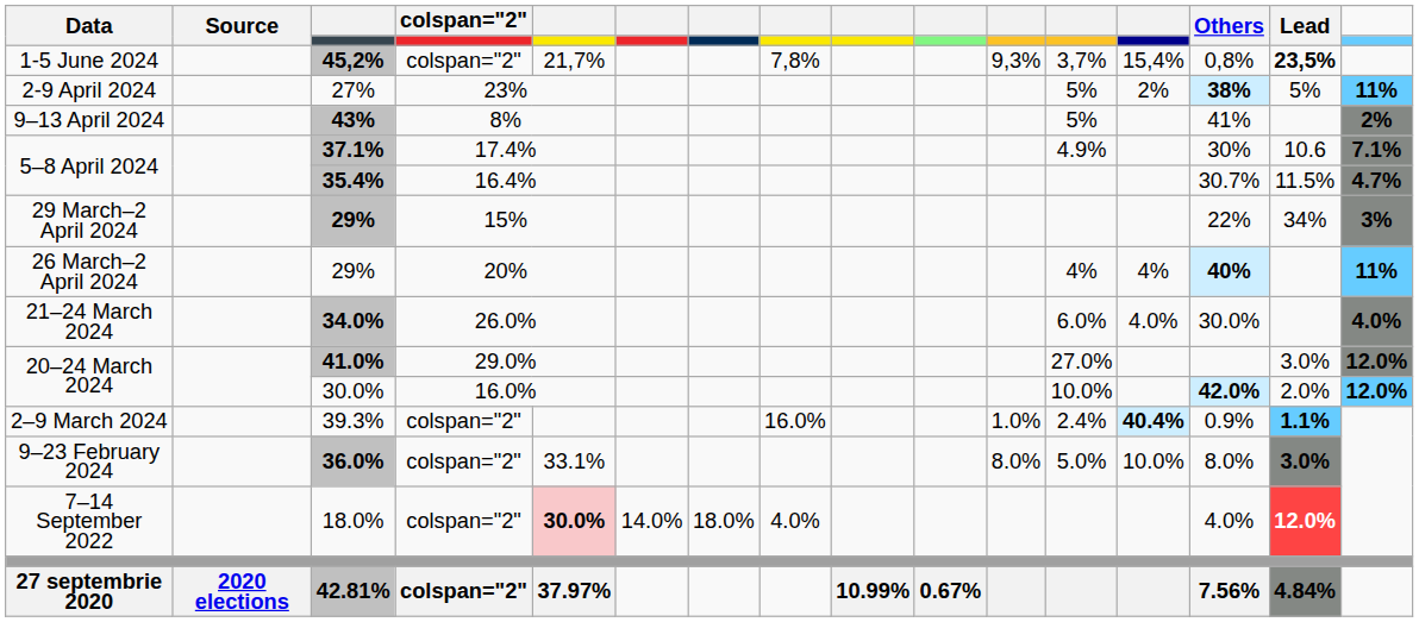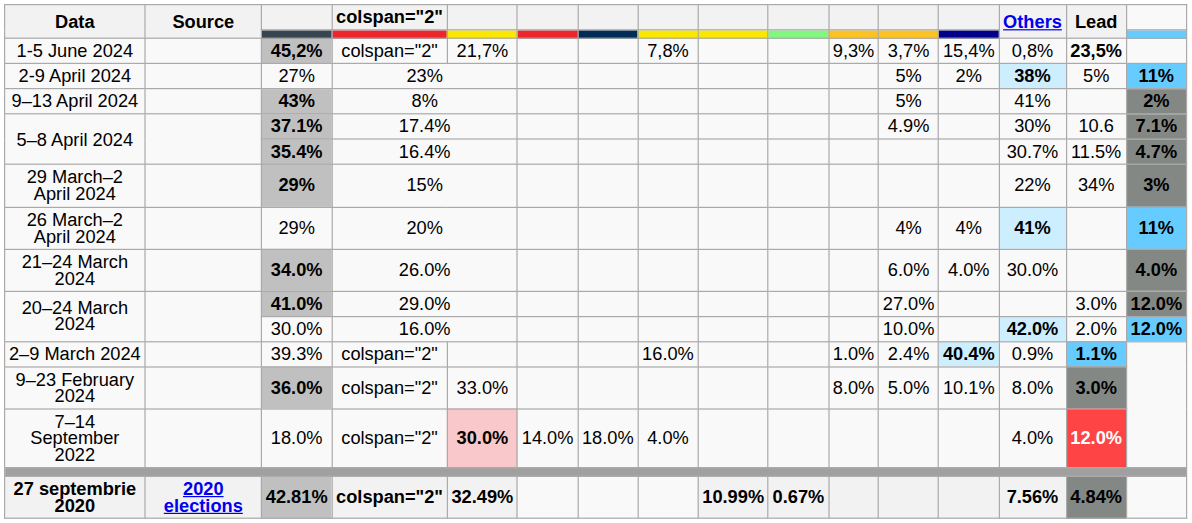26 March–2 April 2024 / 29% | Others: 40% -> 41%
36.0% | column 5: 33.1% -> 33.0%
36.0% | column 13: 10.0% -> 10.1%
42.81% | column 5: 37.97% -> 32.49%
